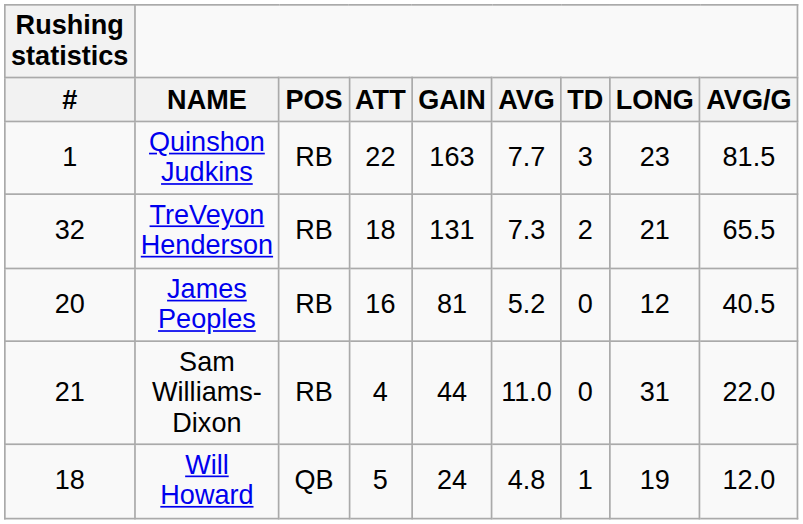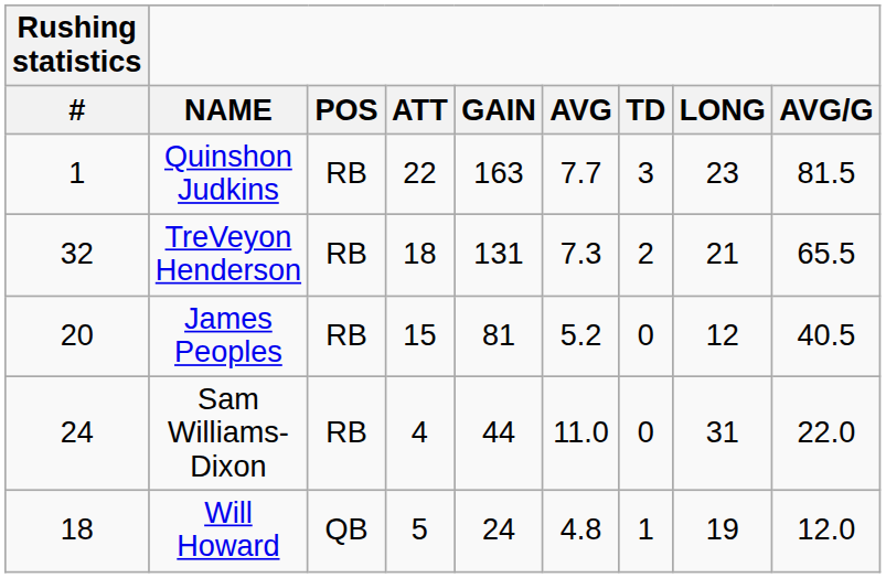James Peoples | ATT: 16 -> 15
Sam Williams-Dixon | Rushing statistics / #: 21 -> 24
